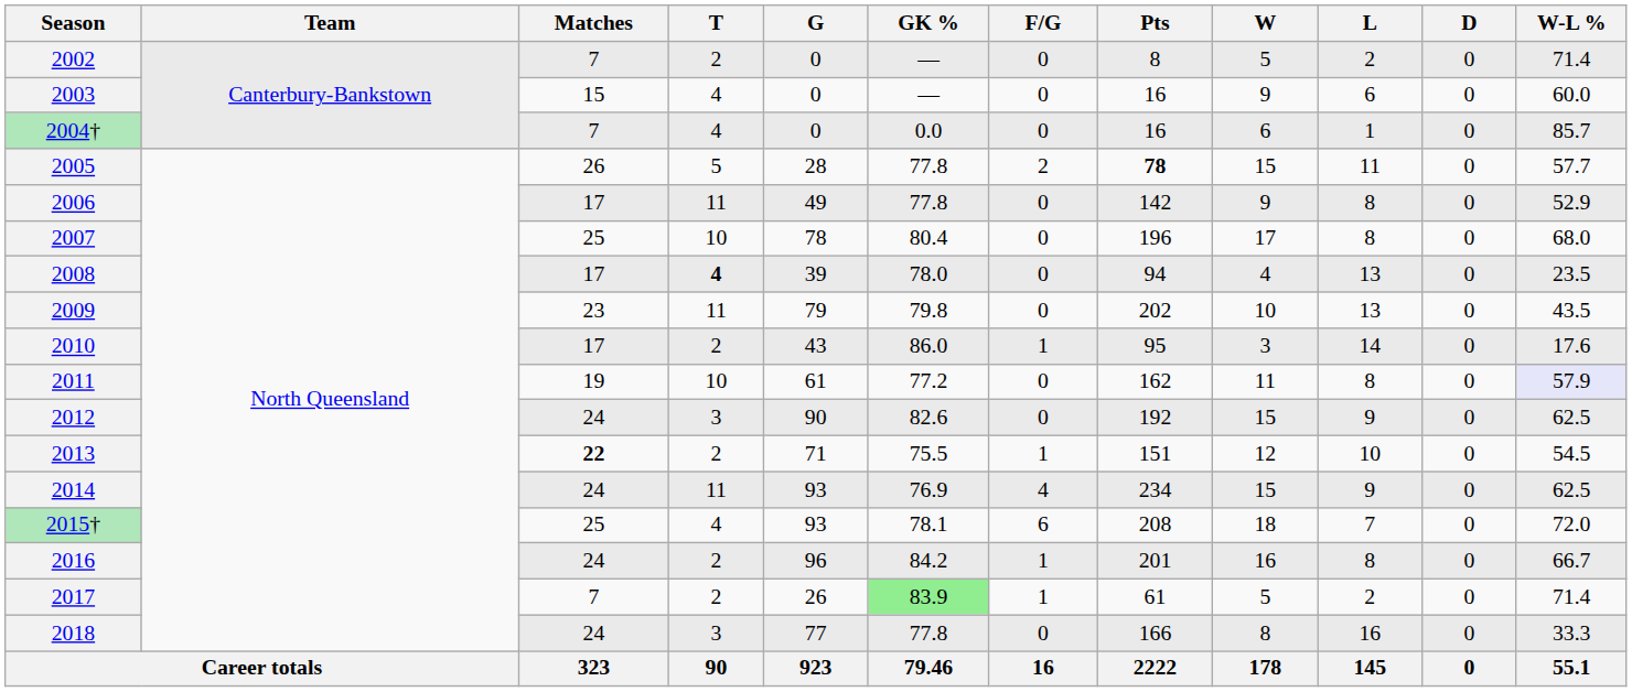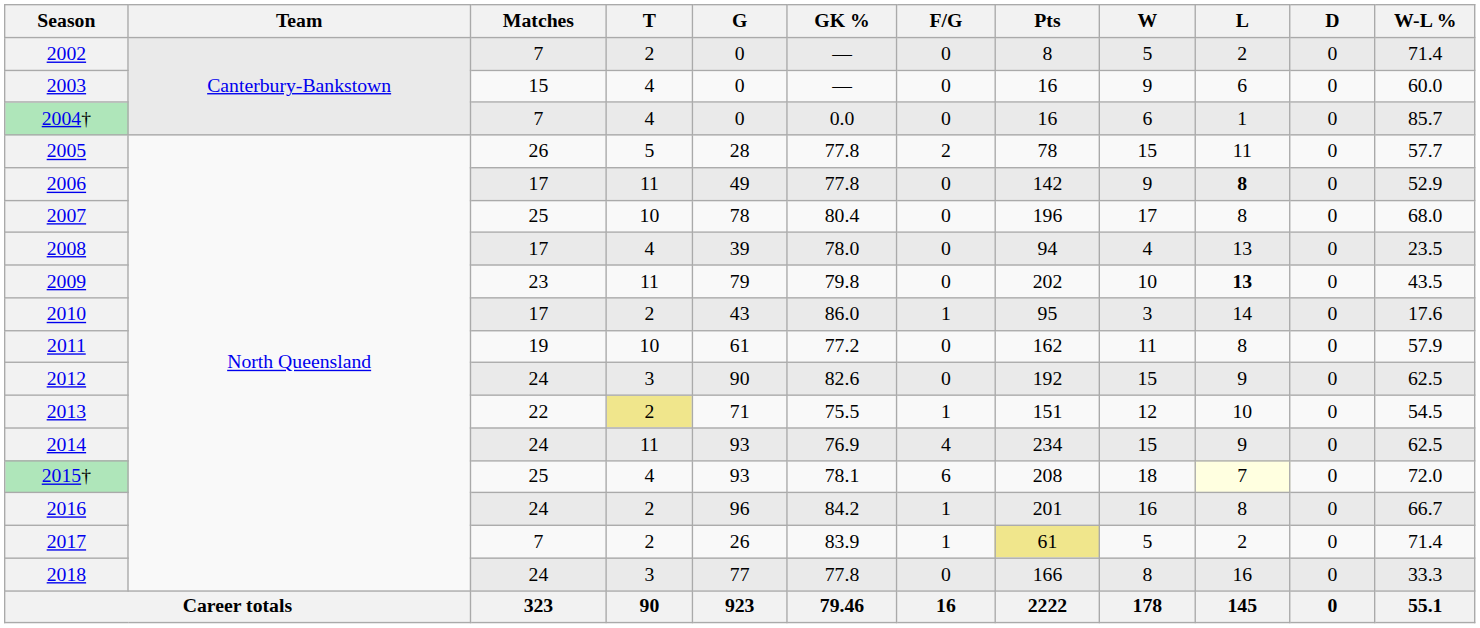2005 | Pts: bold -> normal
2006 | L: normal -> bold
2008 | T: bold -> normal
2009 | L: normal -> bold
2011 | W-L %: lavender background -> no background
2013 | Matches: bold -> normal
2013 | T: no background -> khaki background
2015† | L: no background -> lightyellow background
2017 | GK %: lightgreen background -> no background
2017 | Pts: no background -> khaki background
